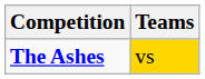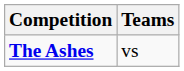The Ashes | Teams: gold background -> no background
